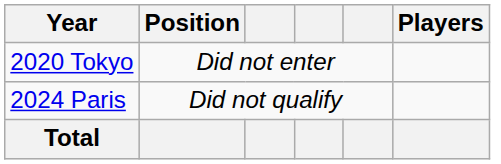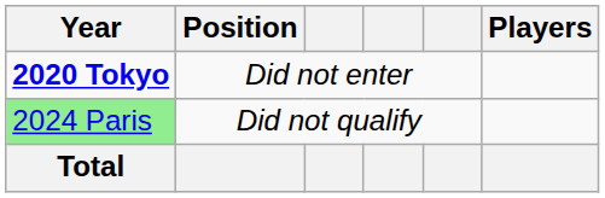2020 Tokyo | Year: normal -> bold
2024 Paris | Year: no background -> lightgreen background
